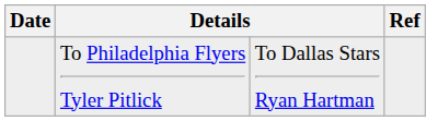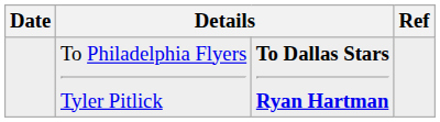To Philadelphia Flyers Tyler Pitlick | column 3: normal -> bold
